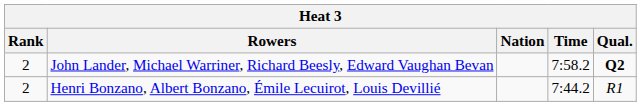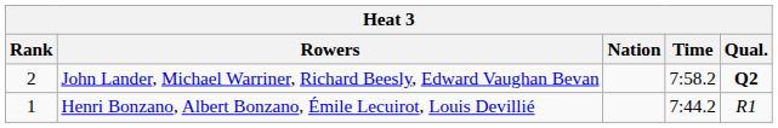row 4 | Rank: 2 -> 1
